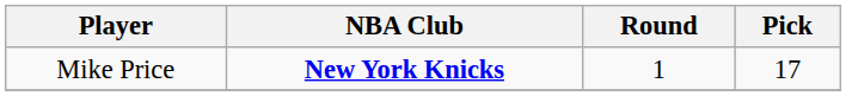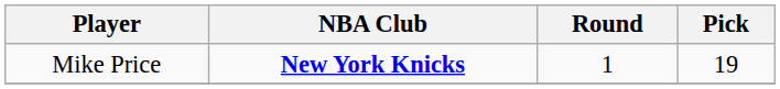Mike Price | Pick: 17 -> 19
